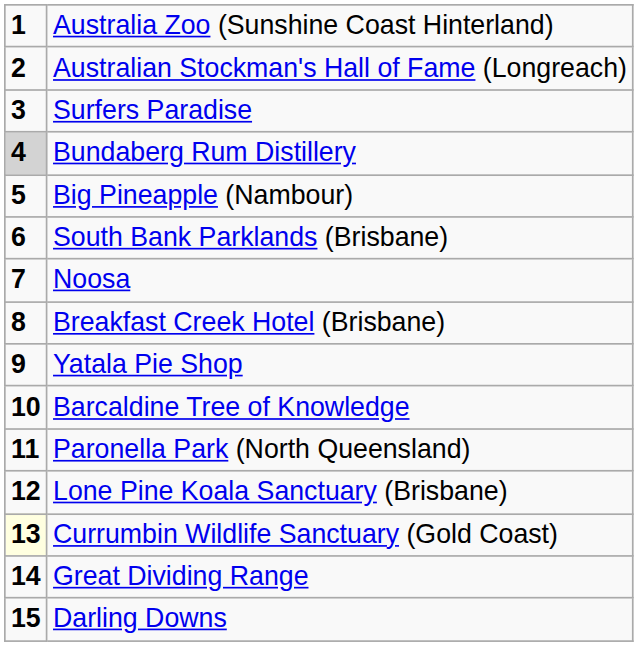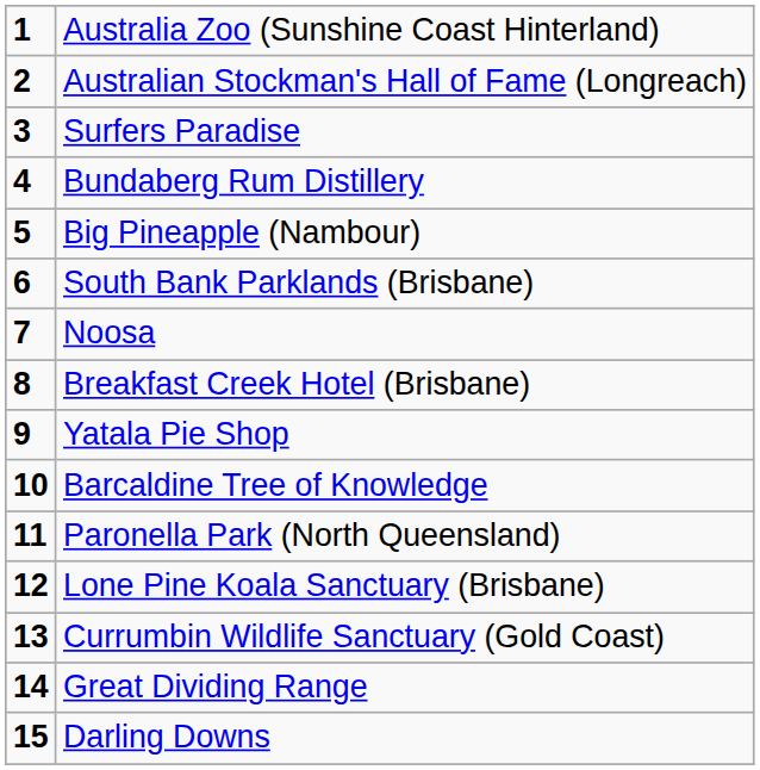Bundaberg Rum Distillery | column 1: lightgrey background -> no background
Currumbin Wildlife Sanctuary (Gold Coast) | column 1: lightyellow background -> no background
